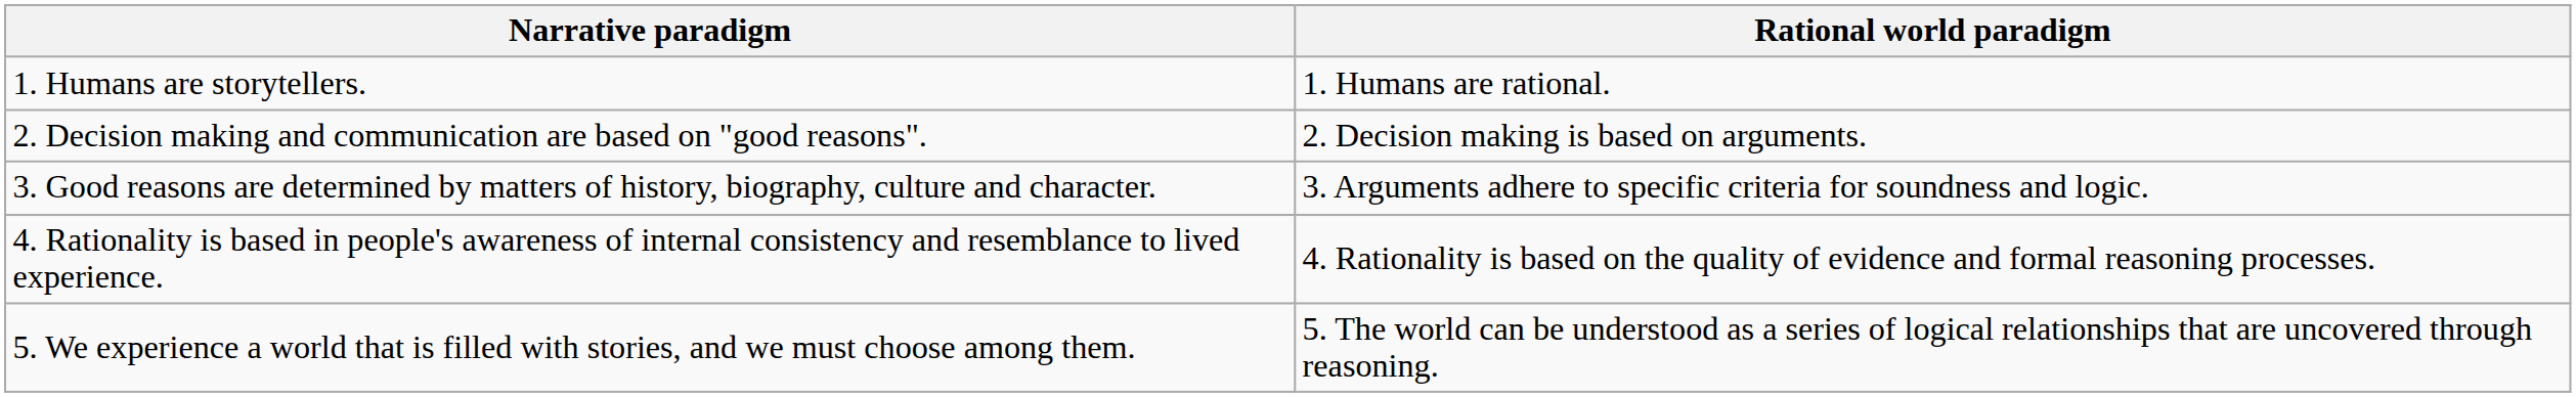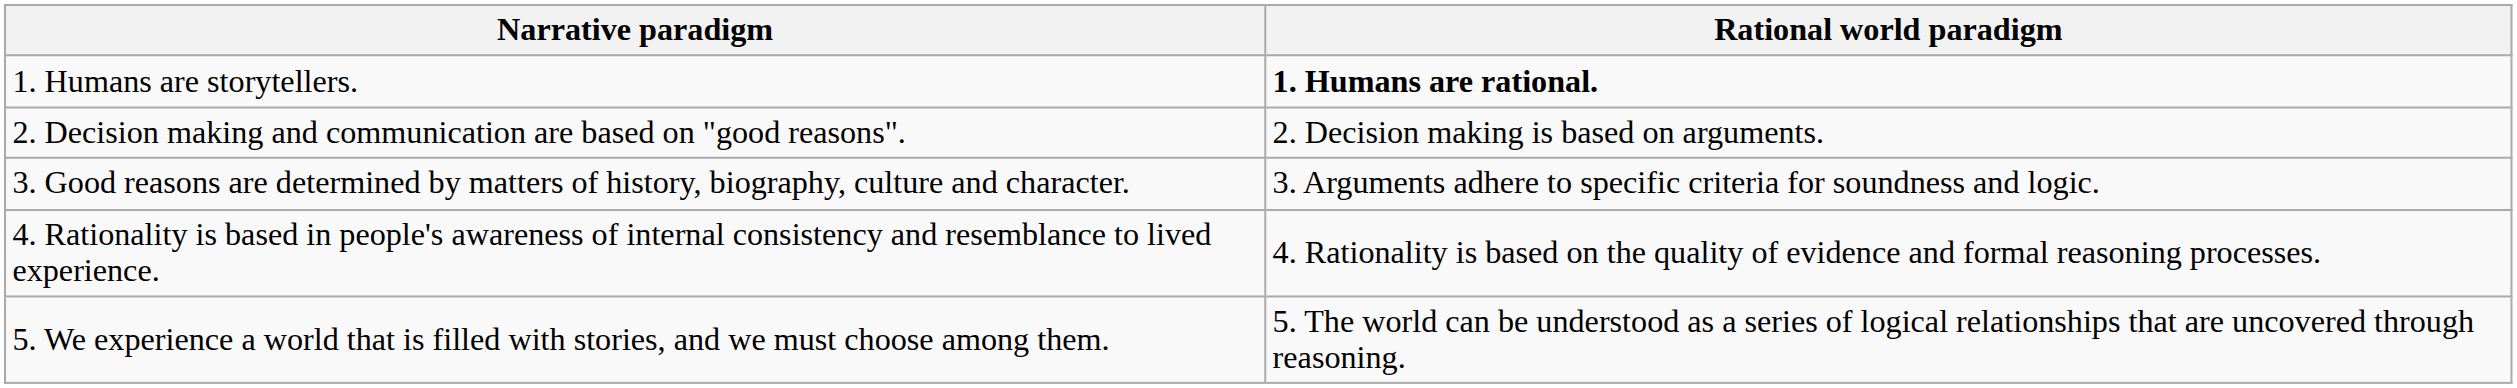1. Humans are storytellers. | Rational world paradigm: normal -> bold
